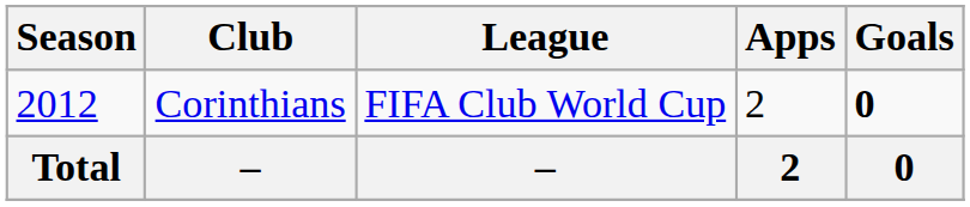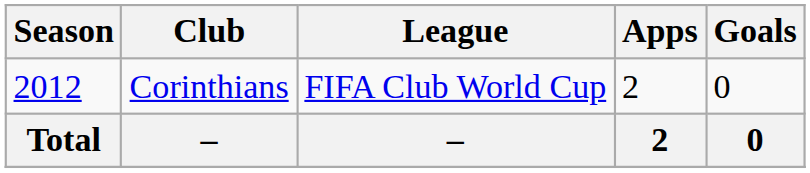Corinthians | Goals: bold -> normal
